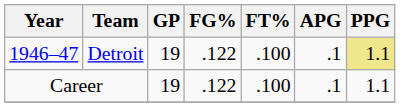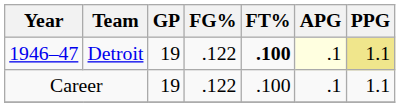1946–47 | FT%: normal -> bold
1946–47 | APG: no background -> lightyellow background
